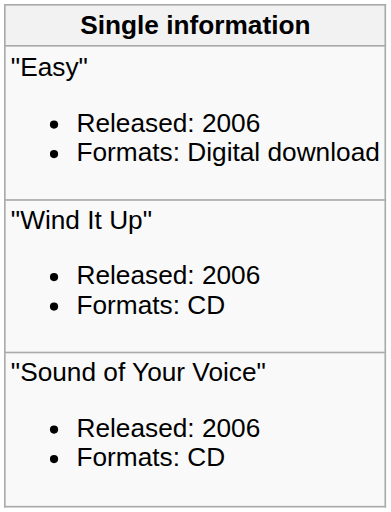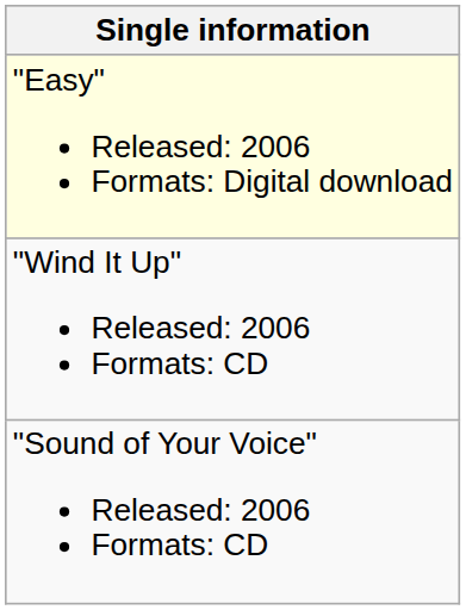row 2 | column 1: no background -> lightyellow background
